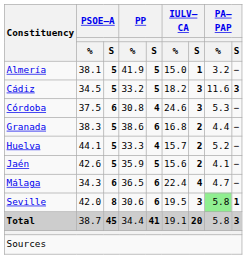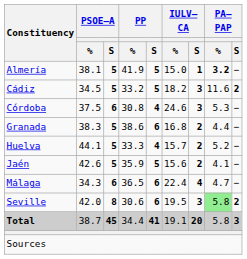Almería | PA–PAP / %: normal -> bold
Cádiz | PA–PAP / S: 3 -> 2
Seville | PA–PAP / S: 1 -> 2
